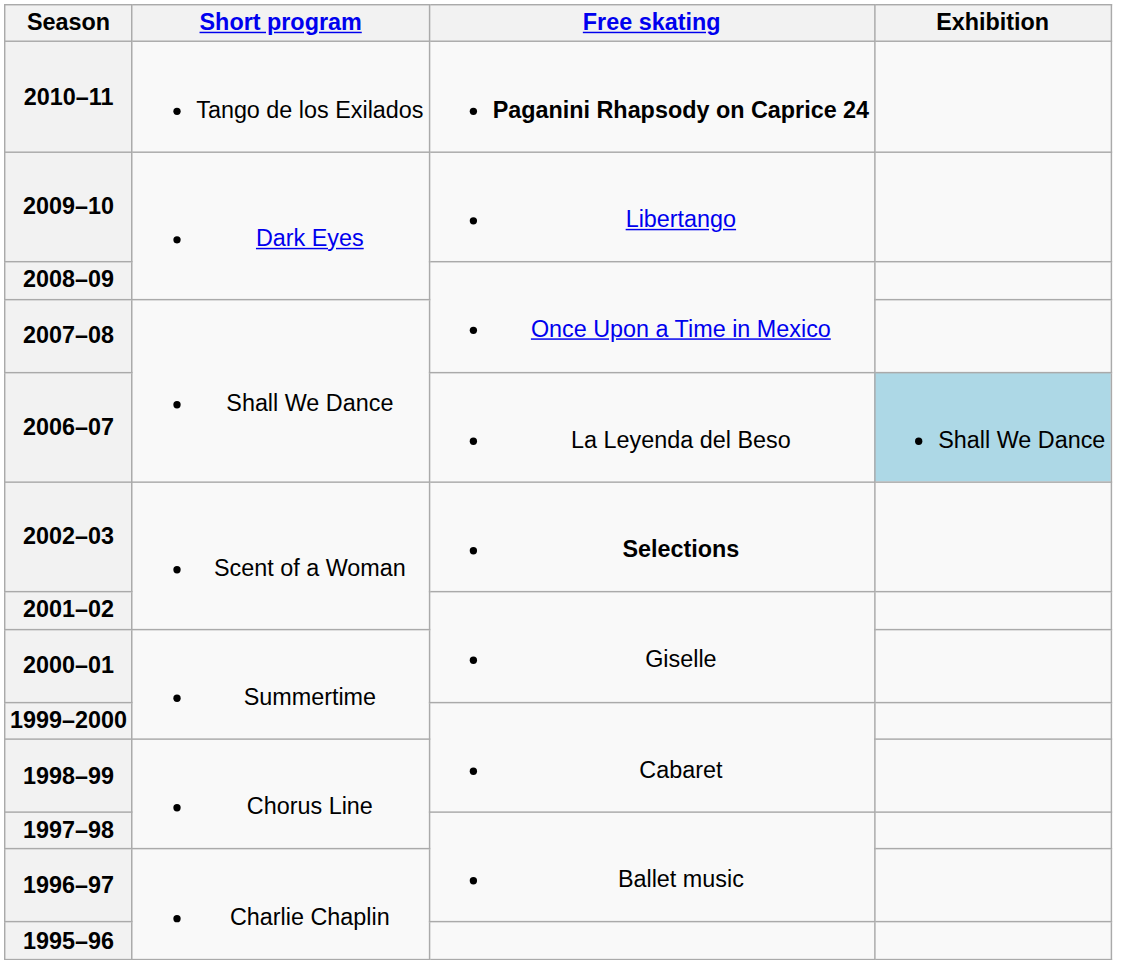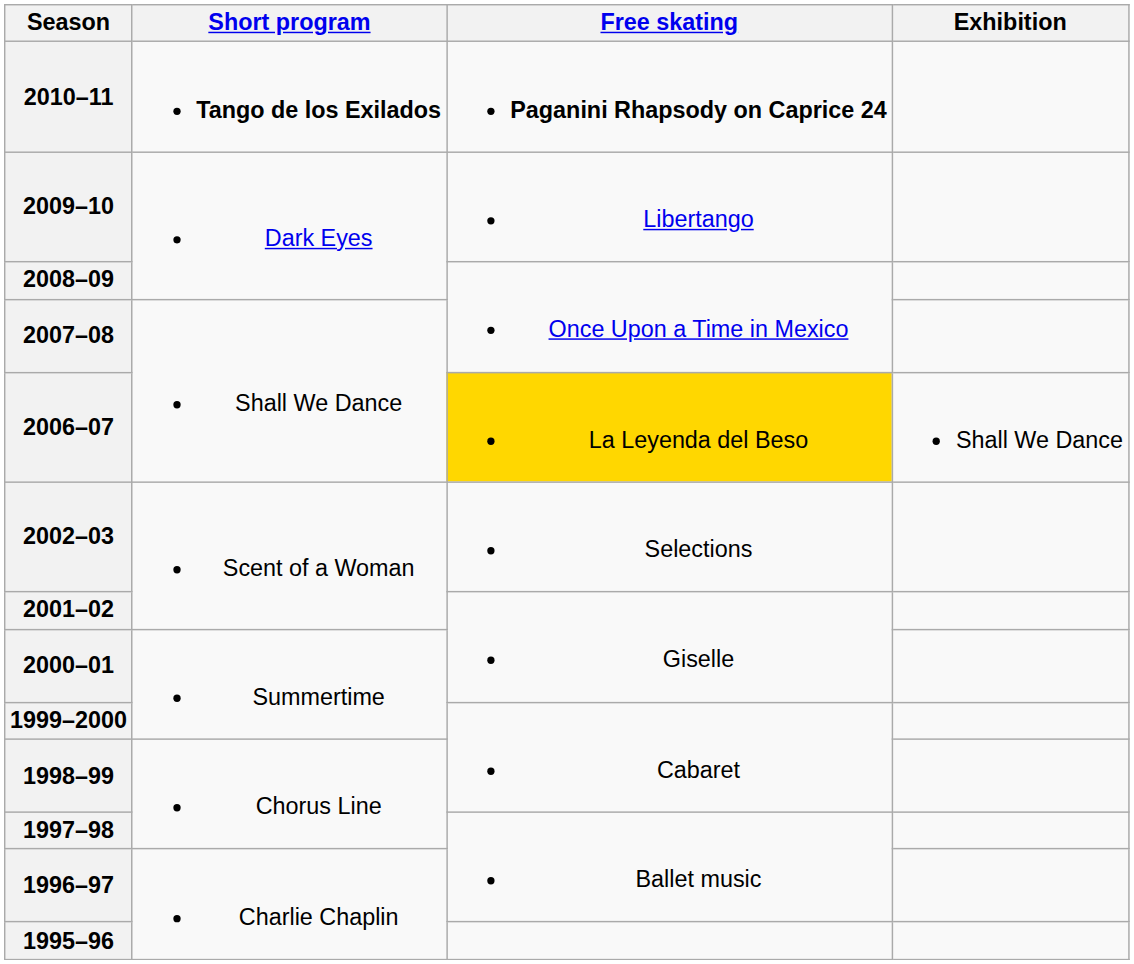2010–11 | Short program: normal -> bold
2006–07 | Free skating: no background -> gold background
2006–07 | Exhibition: lightblue background -> no background
2002–03 | Free skating: bold -> normal
